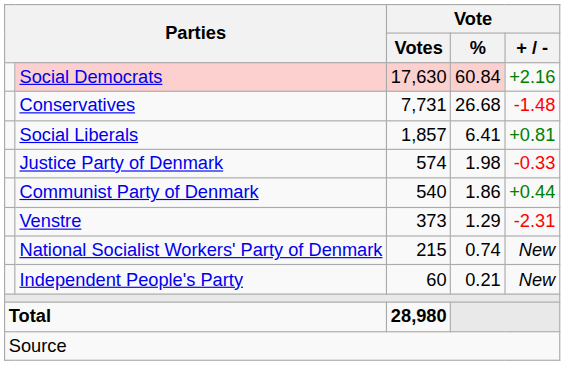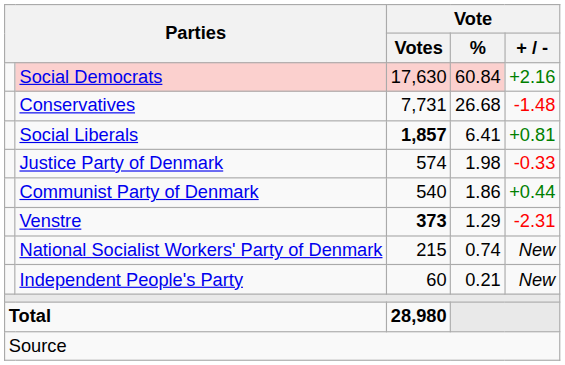Social Liberals | Vote / Votes: normal -> bold
Venstre | Vote / Votes: normal -> bold
